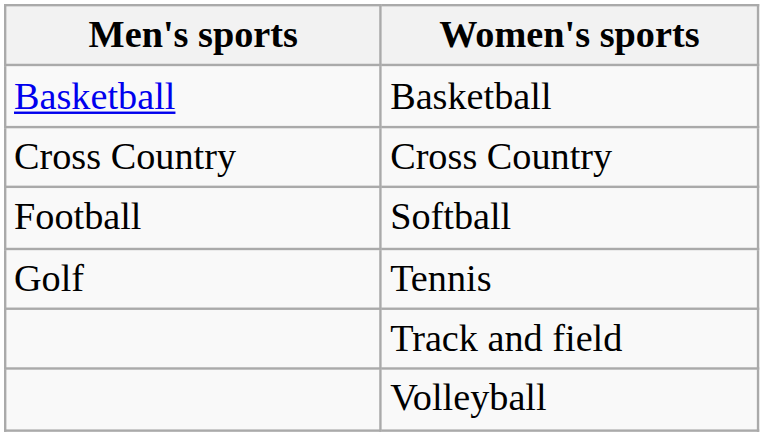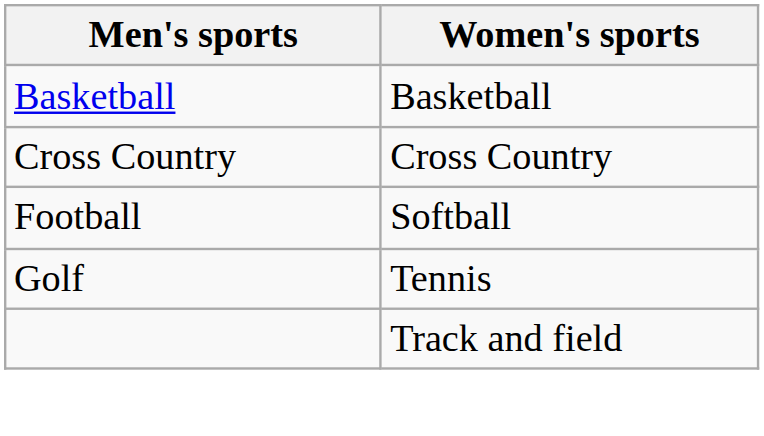- row: Volleyball
